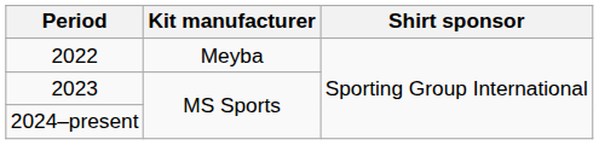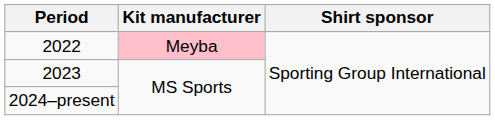2022 | Kit manufacturer: no background -> pink background
